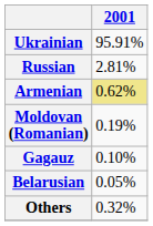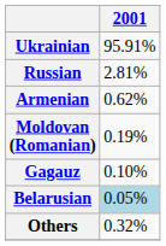Armenian | 2001: khaki background -> no background
Belarusian | 2001: no background -> lightblue background
